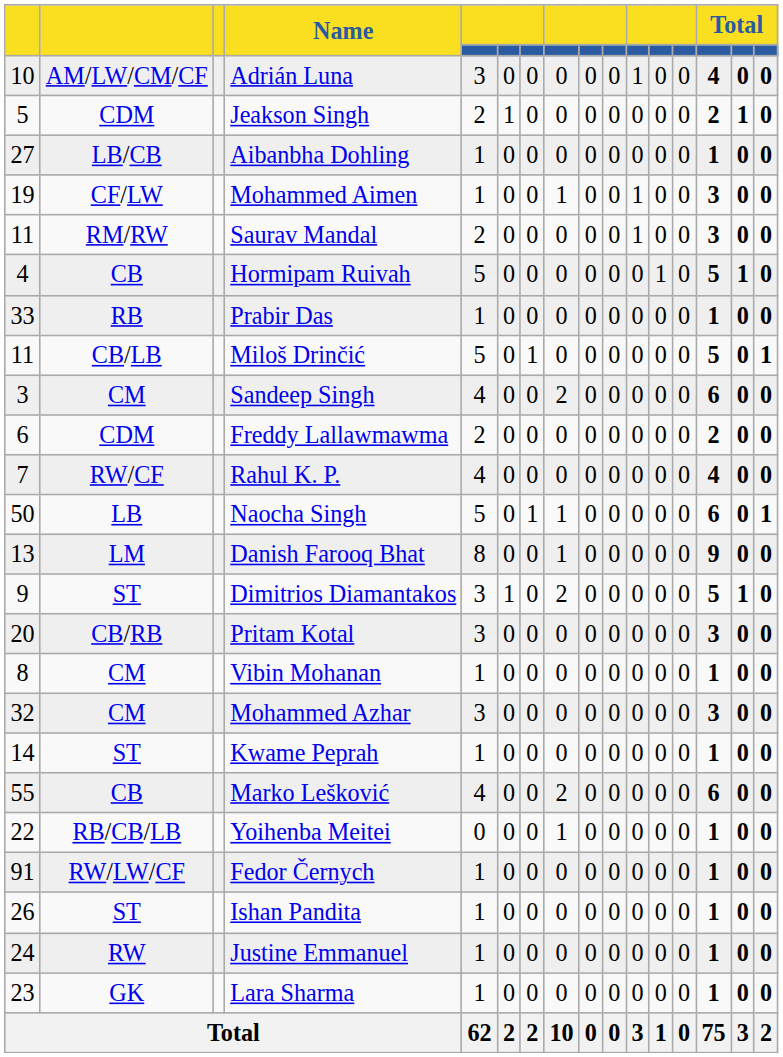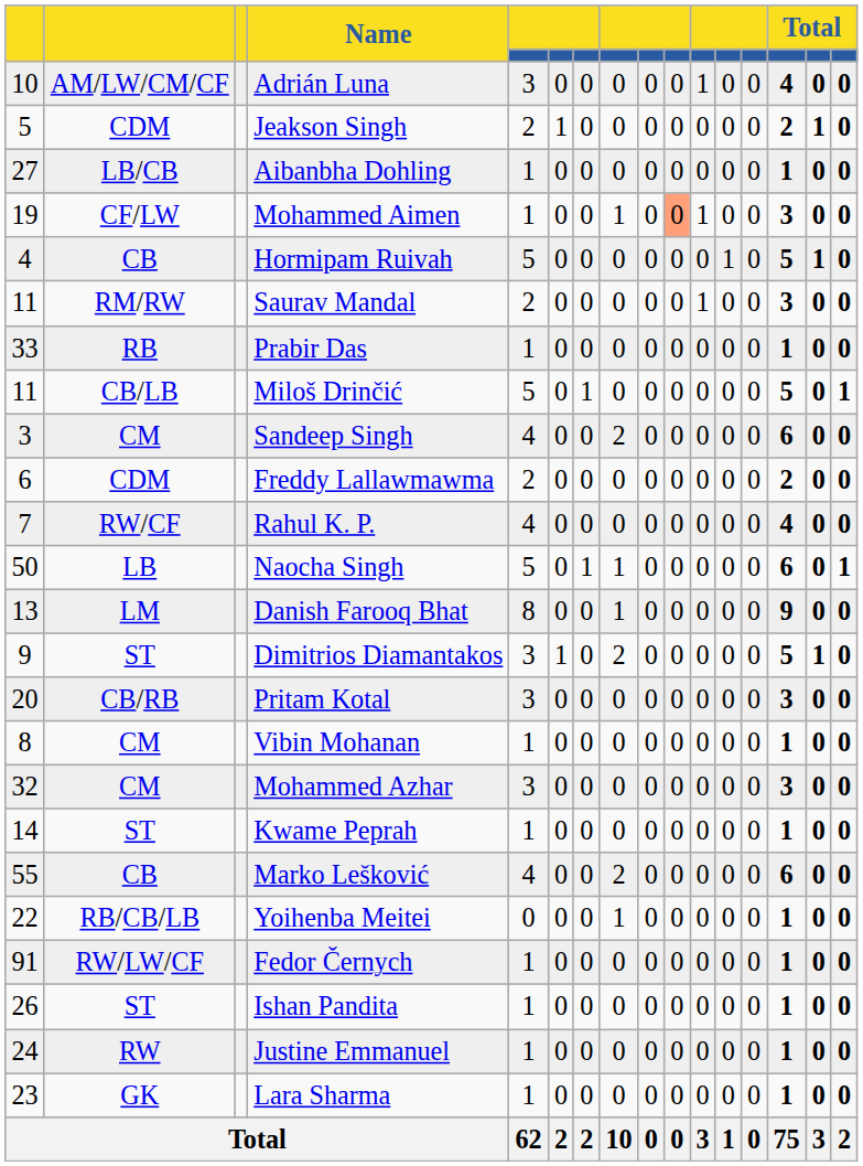Mohammed Aimen | column 10: no background -> lightsalmon background
rows swapped: Hormipam Ruivah <-> Saurav Mandal
